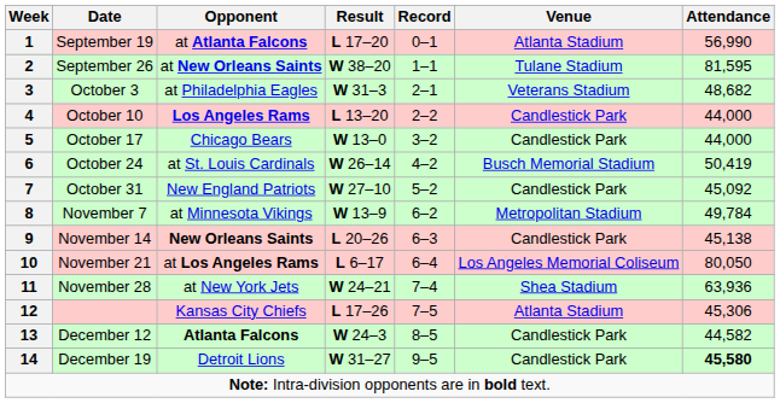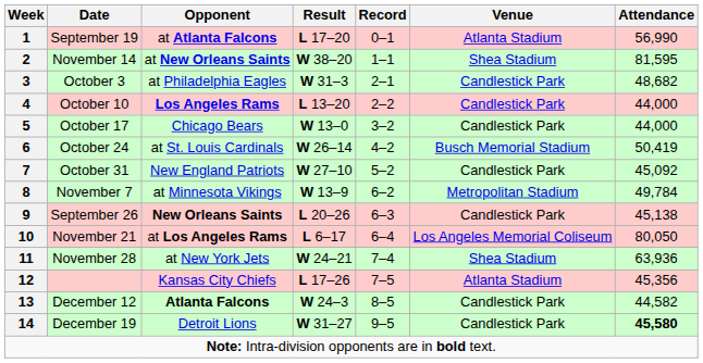2 | Date: September 26 -> November 14
2 | Venue: Tulane Stadium -> Shea Stadium
3 | Venue: Veterans Stadium -> Candlestick Park
9 | Date: November 14 -> September 26
12 | Attendance: 45,306 -> 45,356
